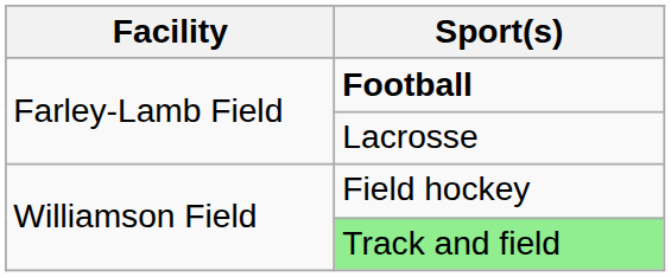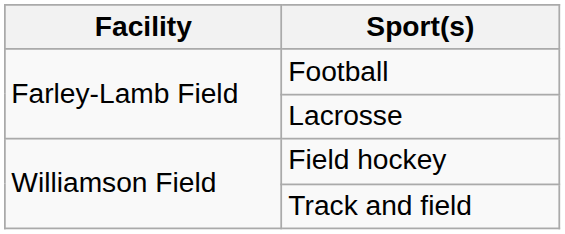Football | Sport(s): bold -> normal
Track and field | Sport(s): lightgreen background -> no background
